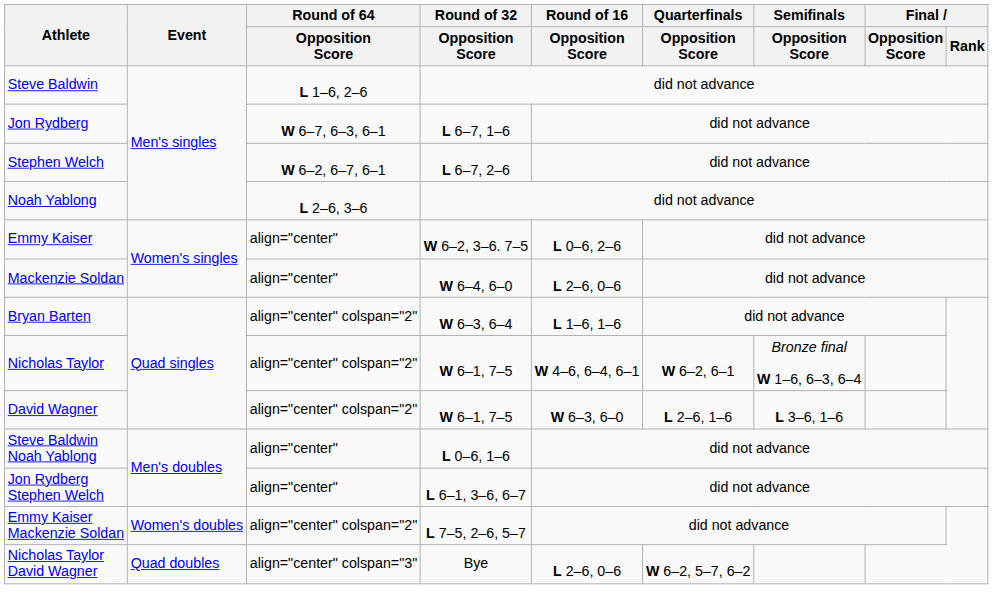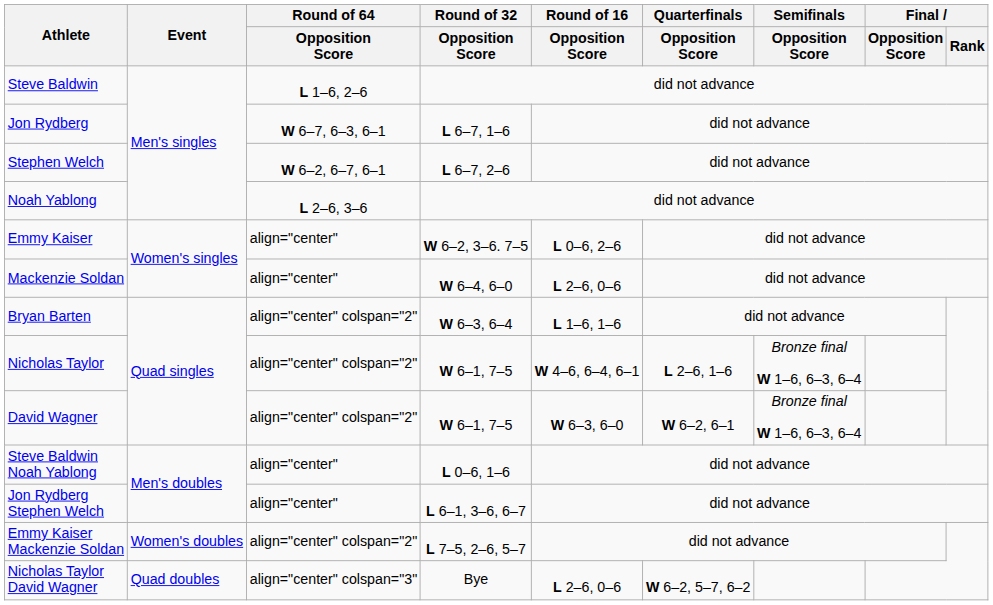Nicholas Taylor | Quarterfinals / Opposition Score: W 6–2, 6–1 -> L 2–6, 1–6
David Wagner | Quarterfinals / Opposition Score: L 2–6, 1–6 -> W 6–2, 6–1
David Wagner | Semifinals / Opposition Score: L 3–6, 1–6 -> Bronze final W 1–6, 6–3, 6–4
